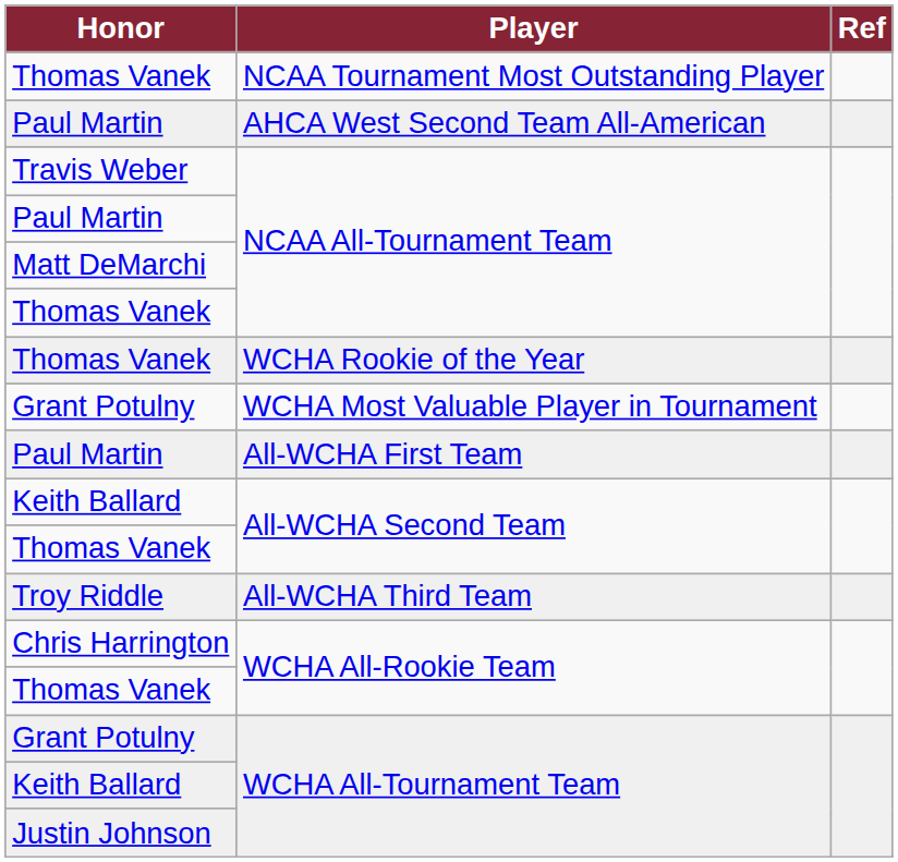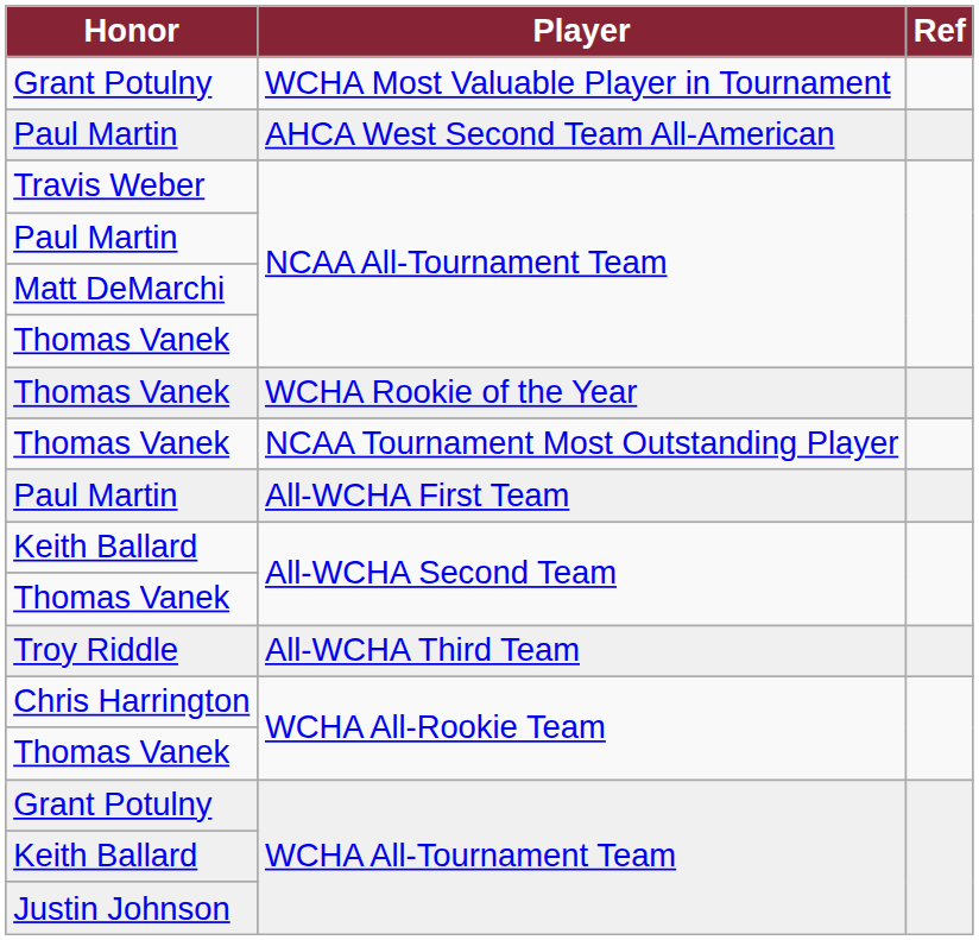rows swapped: NCAA Tournament Most Outstanding Player <-> WCHA Most Valuable Player in Tournament
